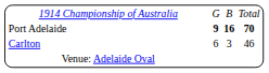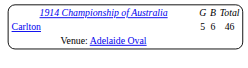- row: Port Adelaide | 9 | 16 | 70
Carlton | column 2: 6 -> 5
Carlton | column 3: 3 -> 6
